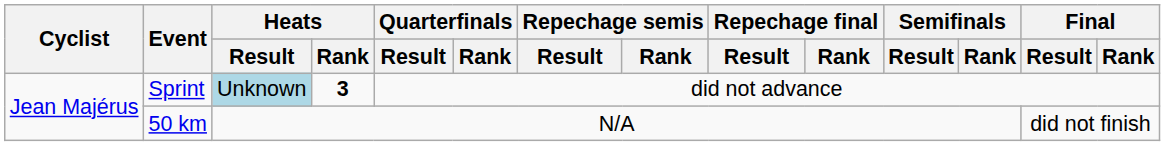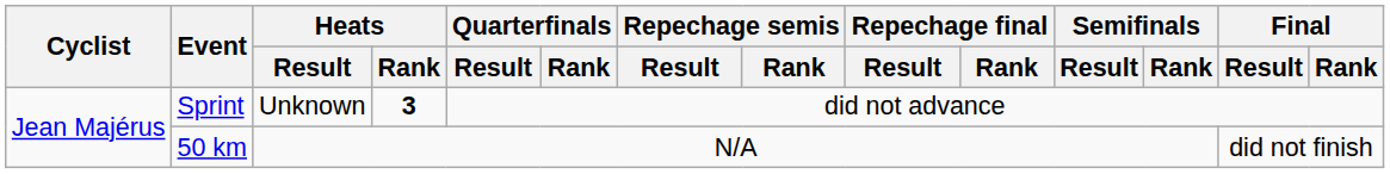Sprint | Heats / Result: lightblue background -> no background
